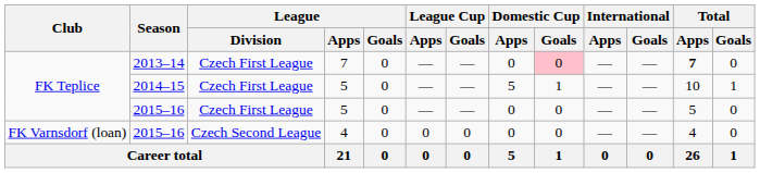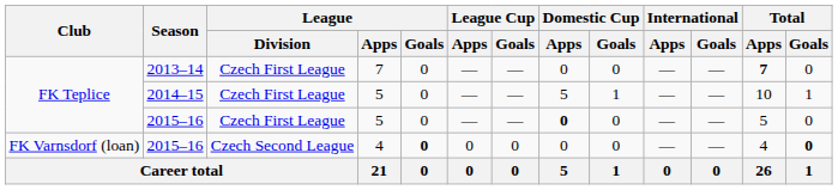2013–14 | Domestic Cup / Goals: pink background -> no background
2015–16 / 5 | Domestic Cup / Apps: normal -> bold
2015–16 / 4 | League / Goals: normal -> bold
2015–16 / 4 | Total / Goals: normal -> bold
